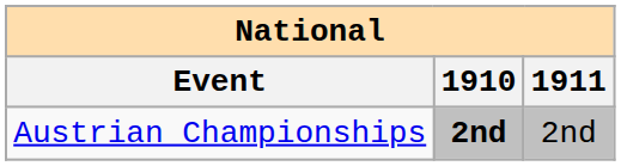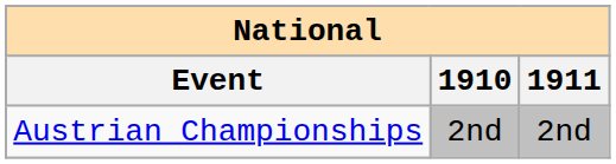Austrian Championships | 1910: bold -> normal
